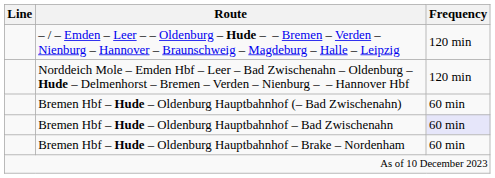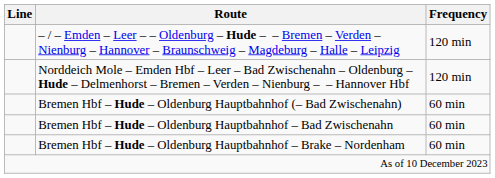Bremen Hbf – Hude – Oldenburg Hauptbahnhof – Bad Zwischenahn | Frequency: lavender background -> no background
